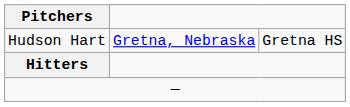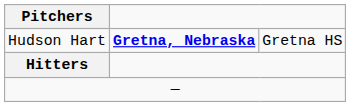Hudson Hart | column 2: normal -> bold
